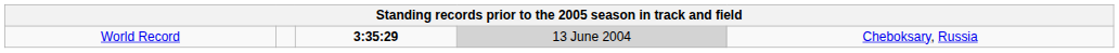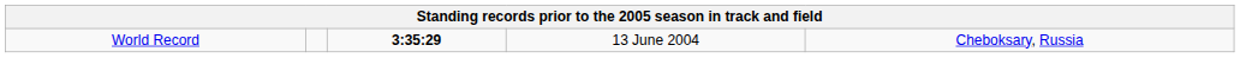World Record | column 4: lightgrey background -> no background
